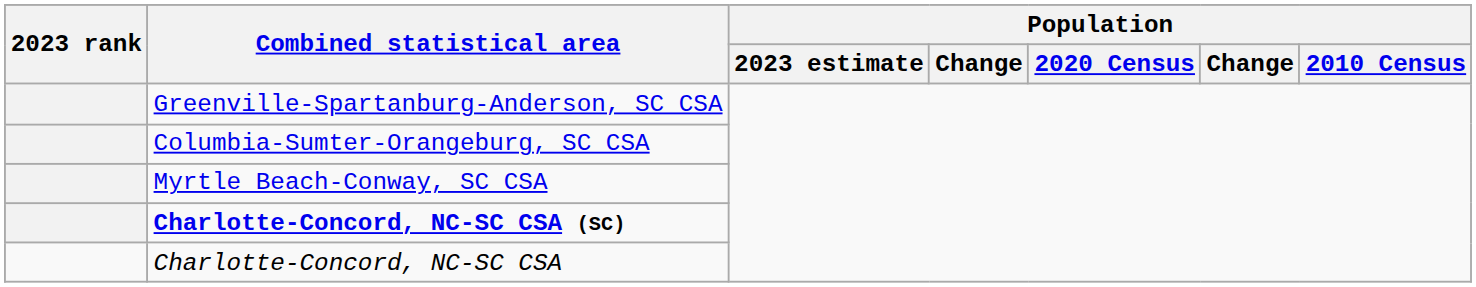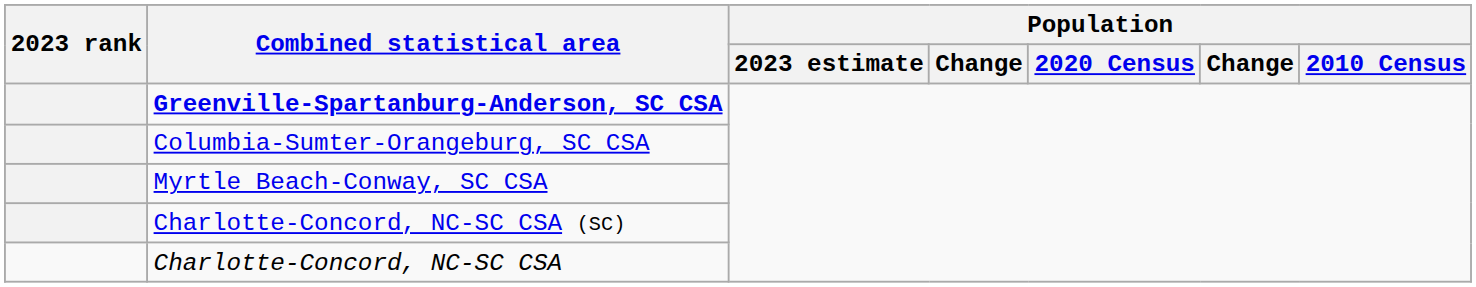Greenville-Spartanburg-Anderson, SC CSA | Combined statistical area: normal -> bold
Charlotte-Concord, NC-SC CSA (SC) | Combined statistical area: bold -> normal
